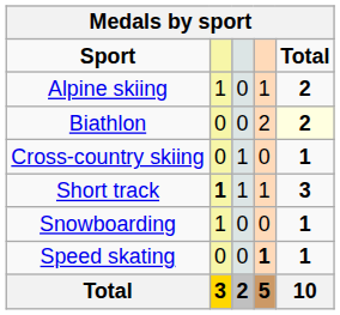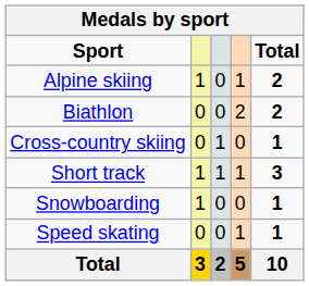Biathlon | Total: lightyellow background -> no background
Short track | column 2: bold -> normal
Speed skating | column 4: bold -> normal
